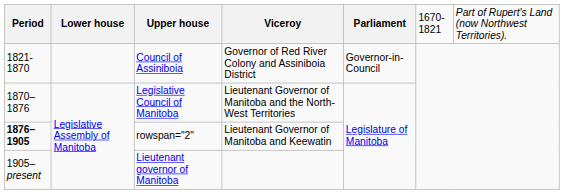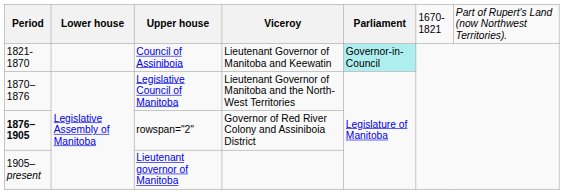Council of Assiniboia | column 4: Governor of Red River Colony and Assiniboia District -> Lieutenant Governor of Manitoba and Keewatin
Council of Assiniboia | column 5: no background -> paleturquoise background
rowspan="2" | column 4: Lieutenant Governor of Manitoba and Keewatin -> Governor of Red River Colony and Assiniboia District
